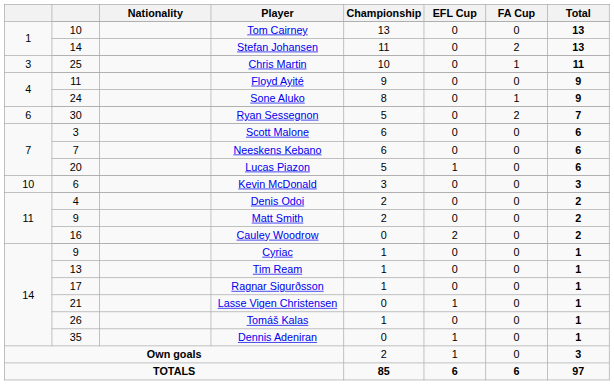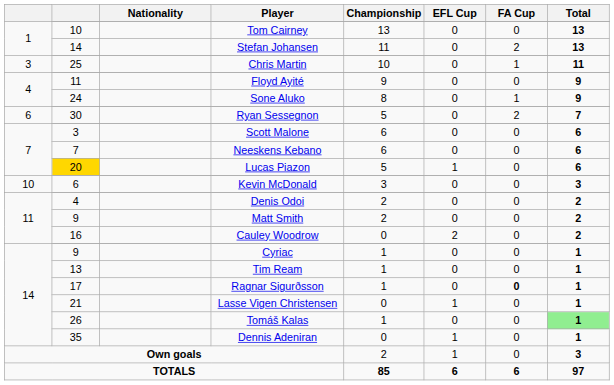Lucas Piazon | column 2: no background -> gold background
Ragnar Sigurðsson | FA Cup: normal -> bold
Tomáš Kalas | Total: no background -> lightgreen background
